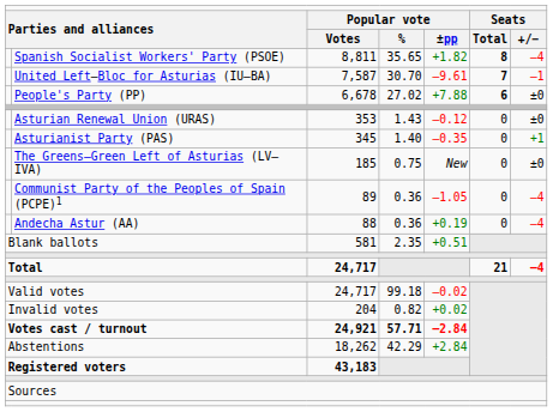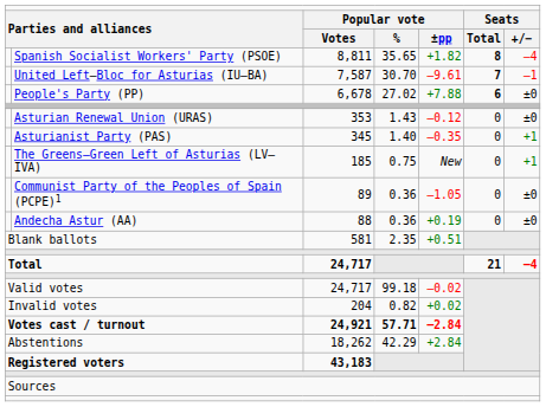The Greens–Green Left of Asturias (LV–IVA) | column 7: ±0 -> +1
Communist Party of the Peoples of Spain (PCPE)1 | column 7: –4 -> ±0
Andecha Astur (AA) | column 7: –4 -> ±0
